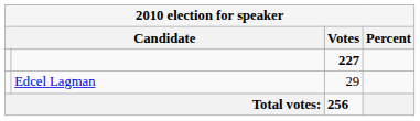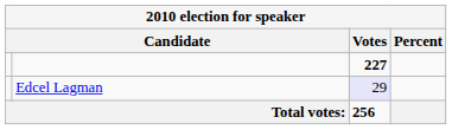Edcel Lagman | Votes: no background -> lavender background
